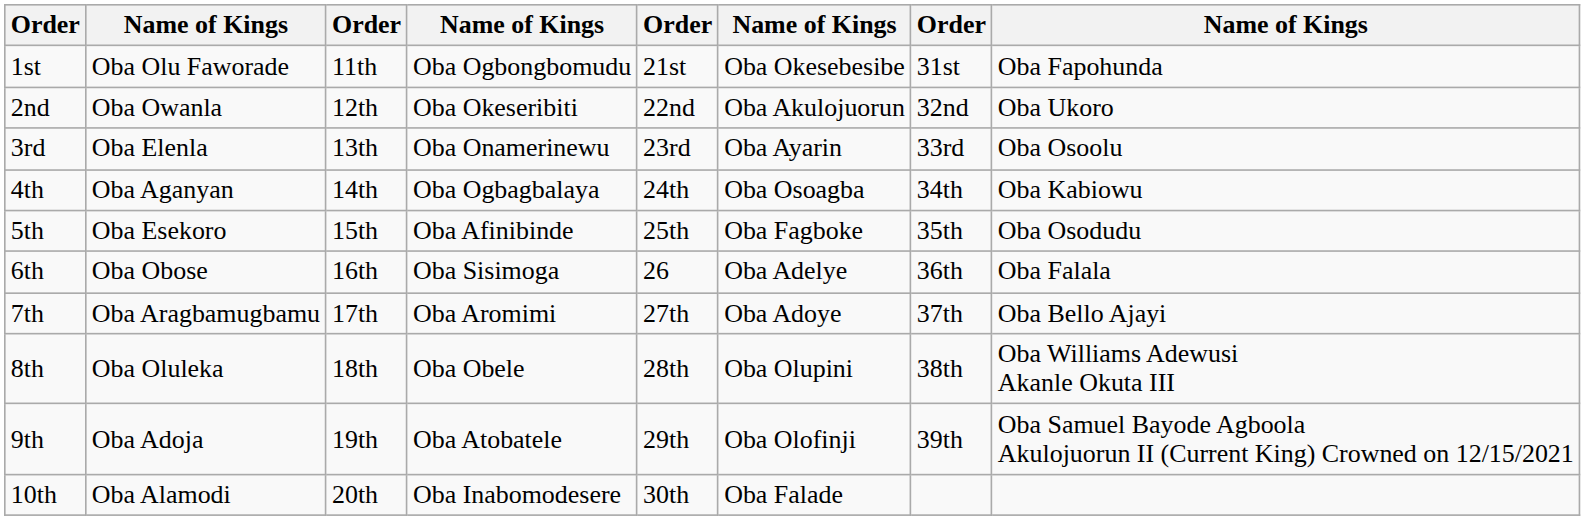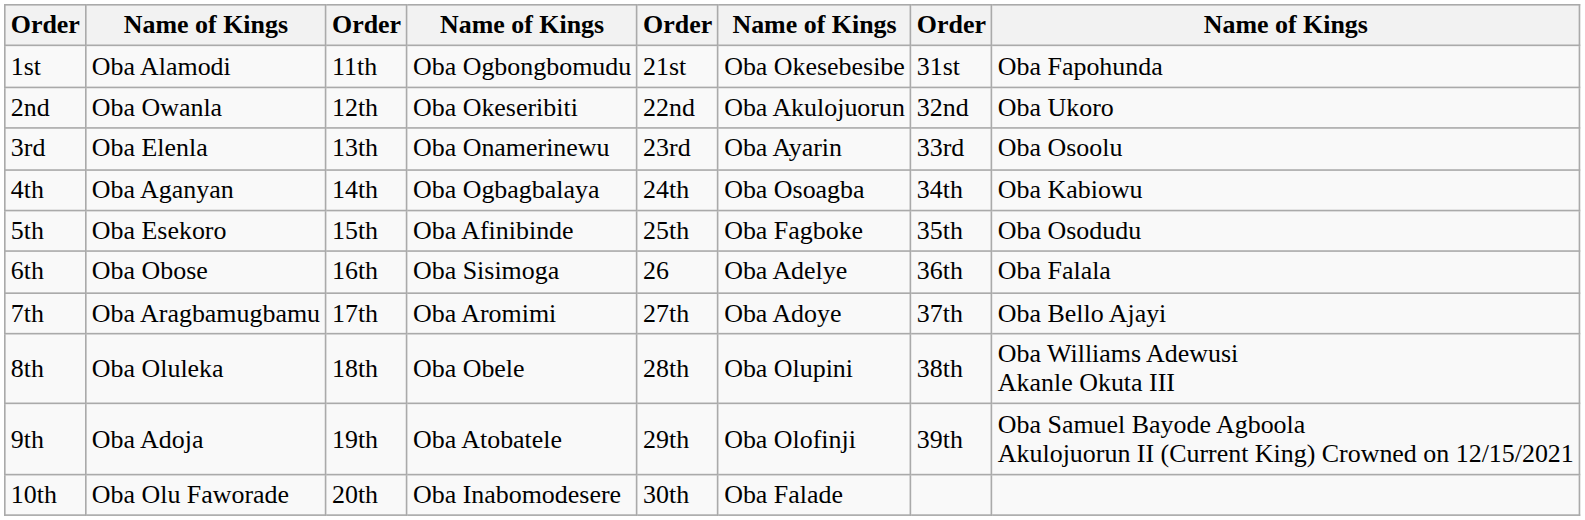1st | column 2: Oba Olu Faworade -> Oba Alamodi
10th | column 2: Oba Alamodi -> Oba Olu Faworade
